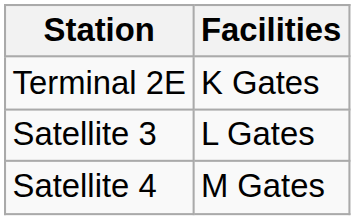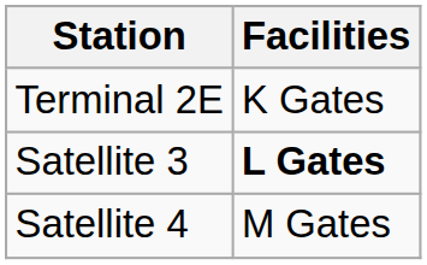Satellite 3 | Facilities: normal -> bold
